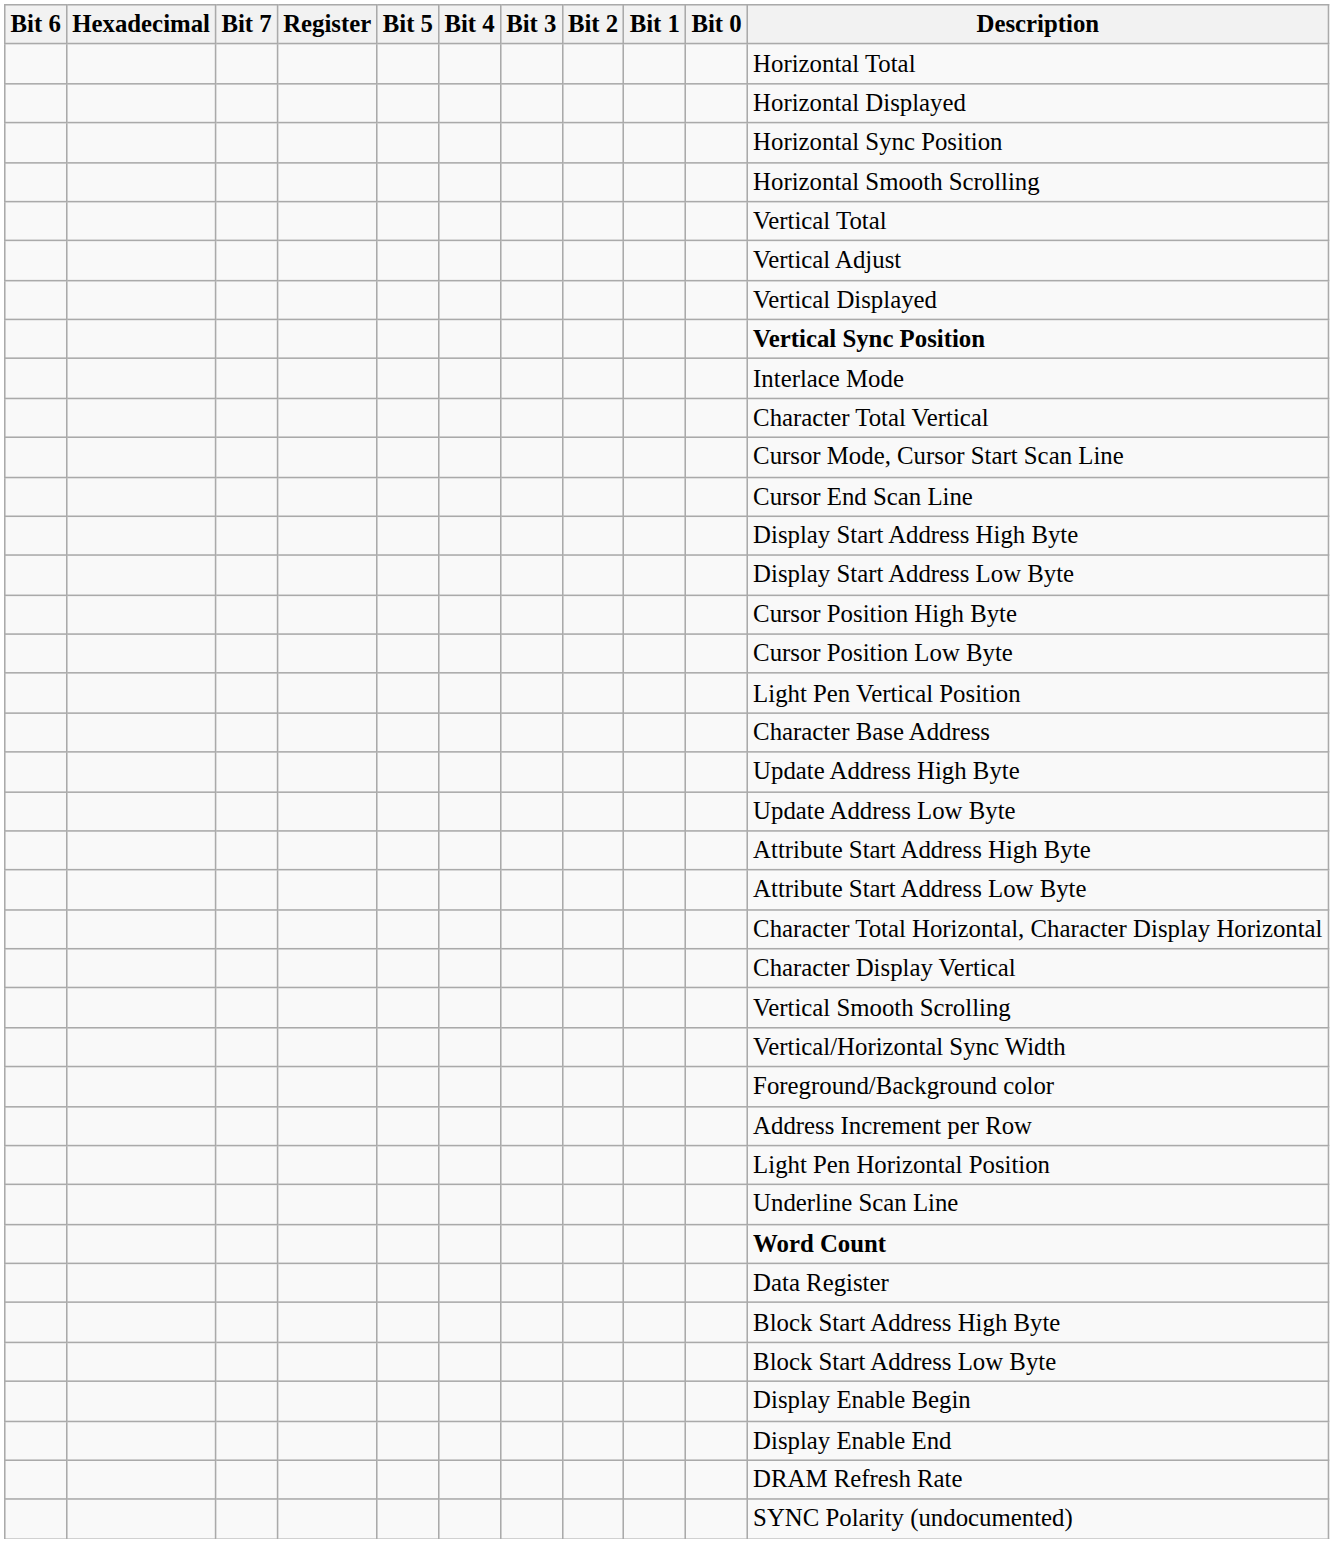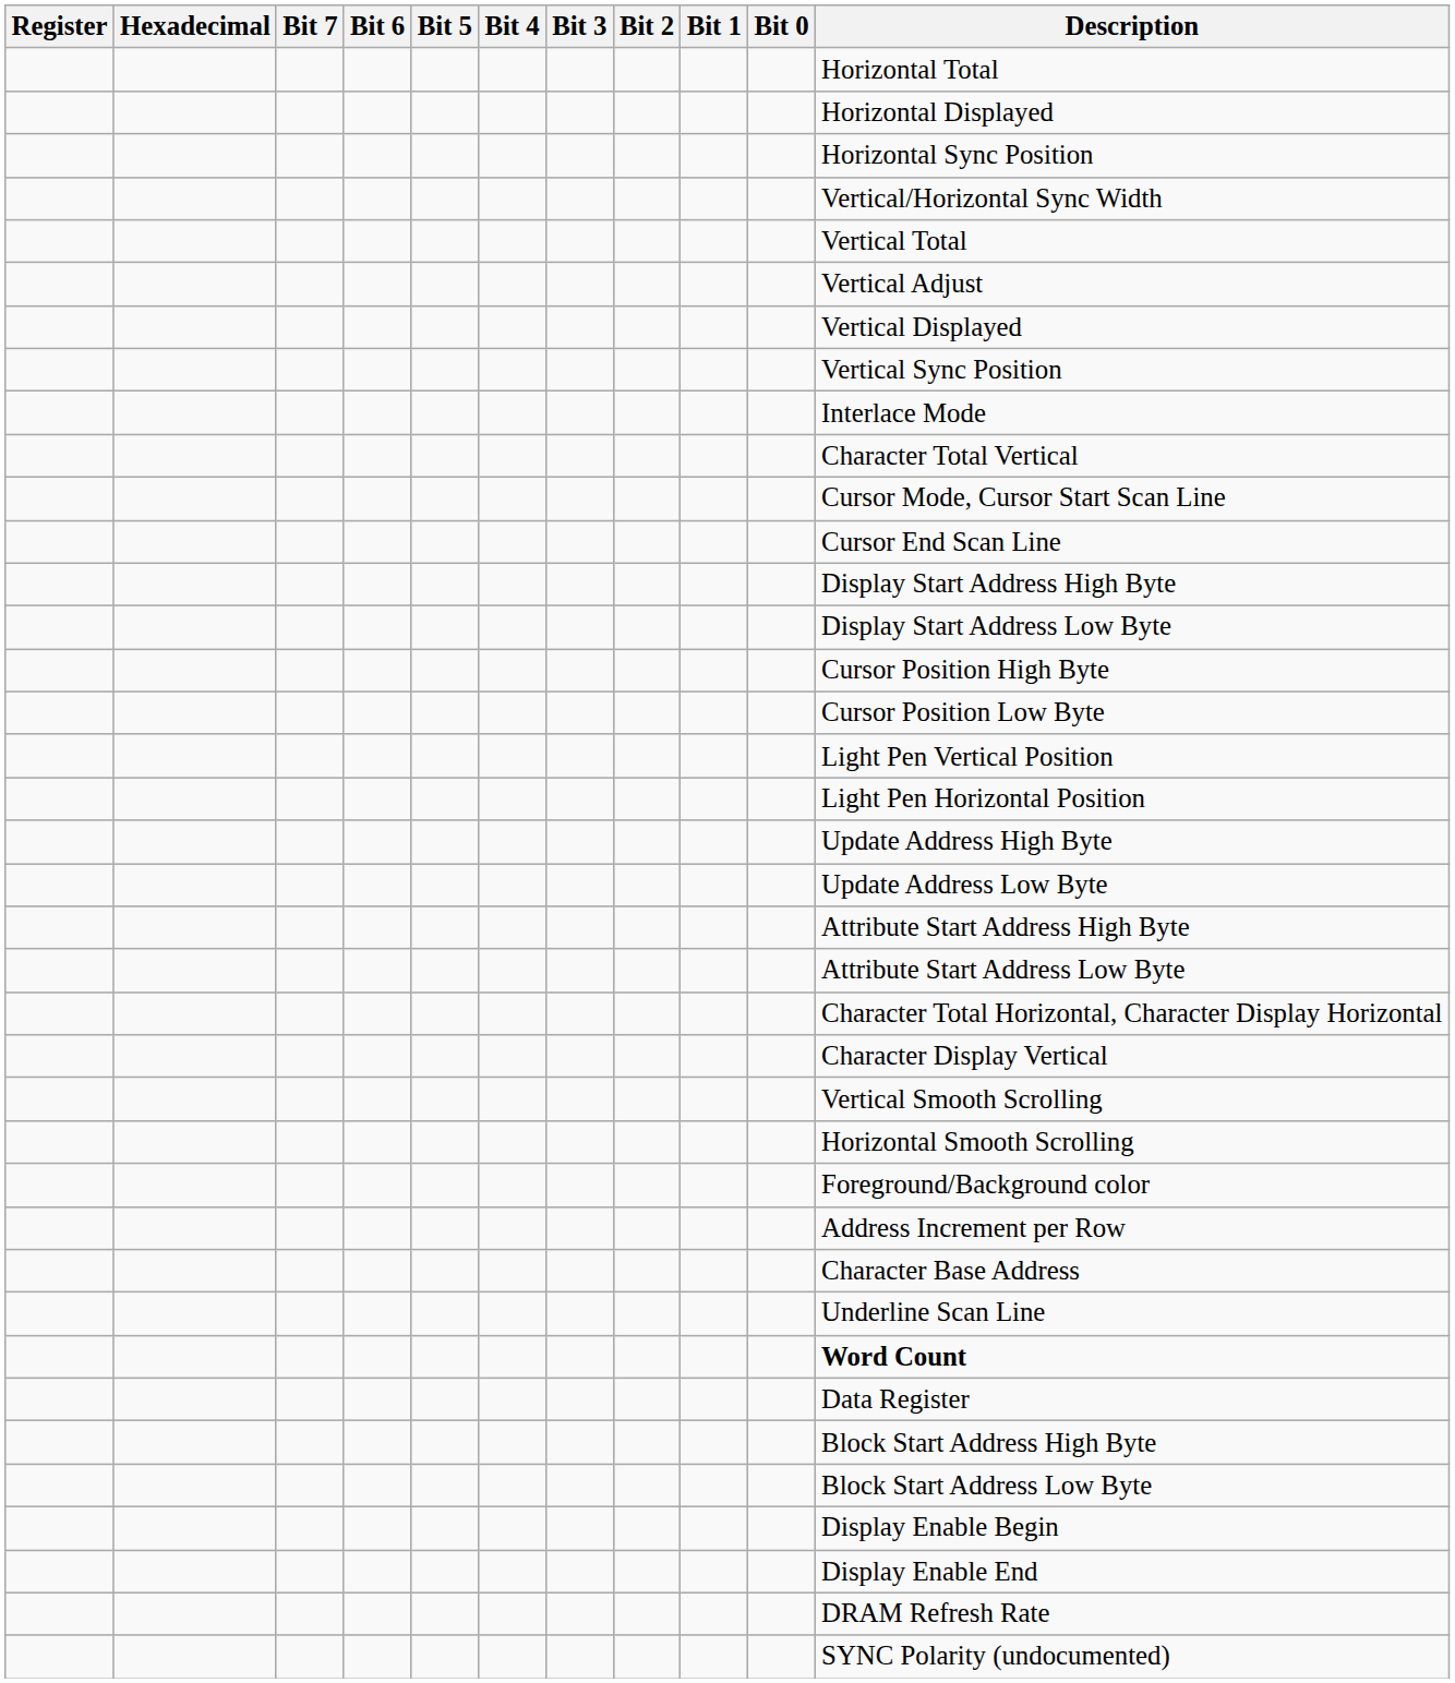columns swapped: Register <-> Bit 6
row 5 | Description: Horizontal Smooth Scrolling -> Vertical/Horizontal Sync Width
row 9 | Description: bold -> normal
row 19 | Description: Character Base Address -> Light Pen Horizontal Position
row 27 | Description: Vertical/Horizontal Sync Width -> Horizontal Smooth Scrolling
row 30 | Description: Light Pen Horizontal Position -> Character Base Address
